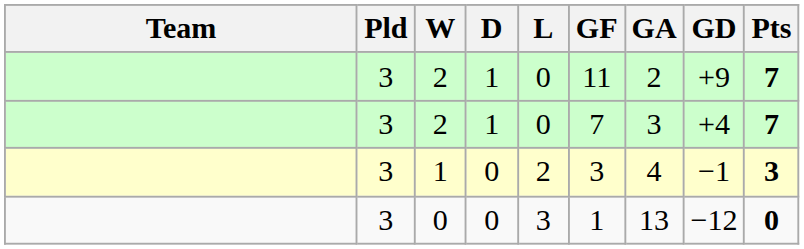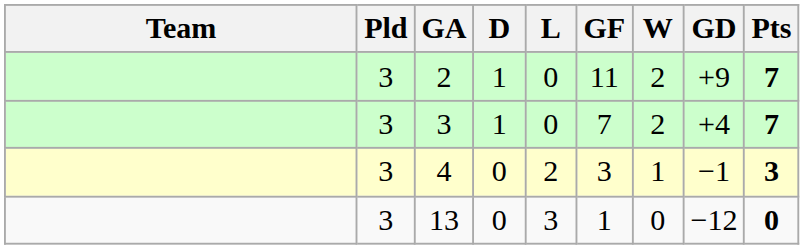columns swapped: W <-> GA
